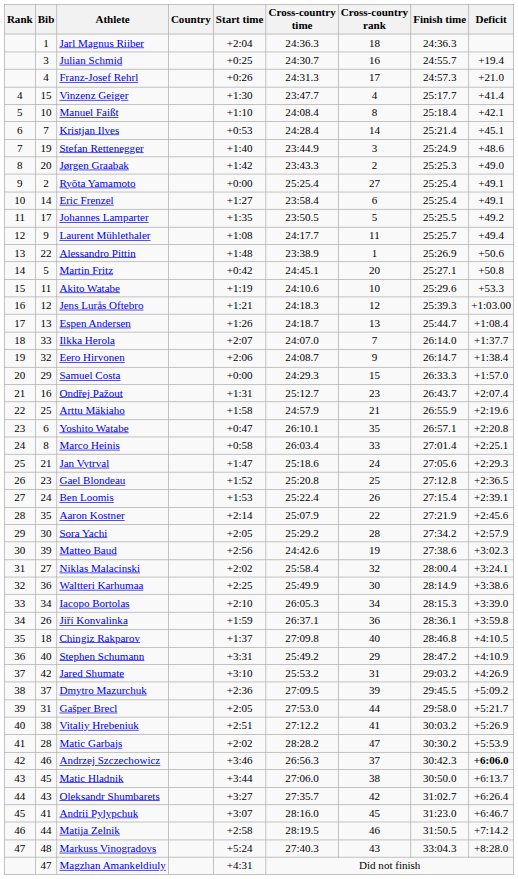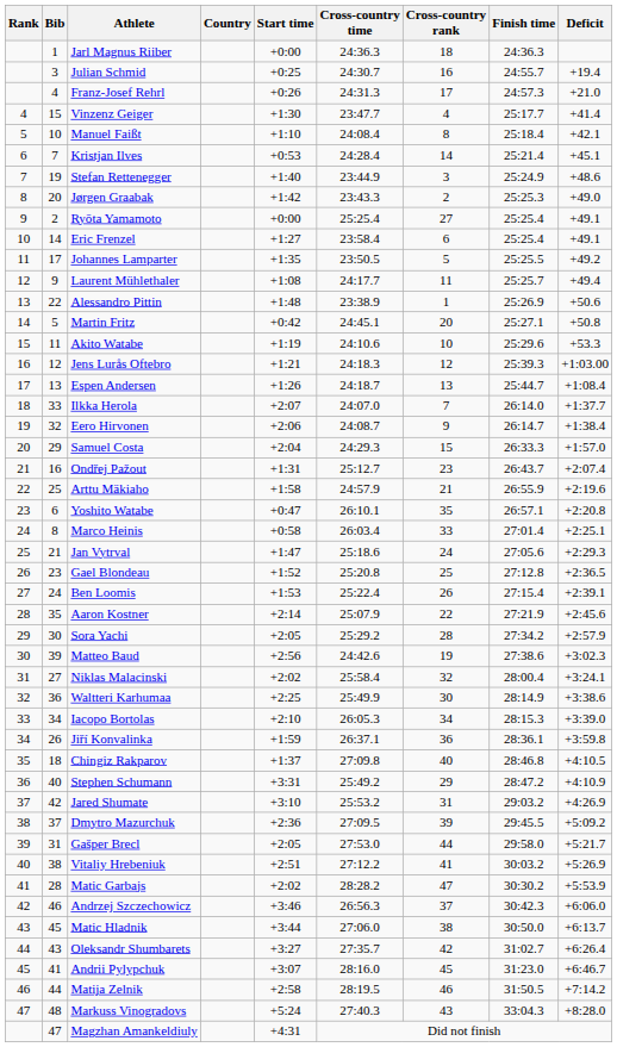Jarl Magnus Riiber | Start time: +2:04 -> +0:00
Samuel Costa | Start time: +0:00 -> +2:04
Andrzej Szczechowicz | Deficit: bold -> normal
